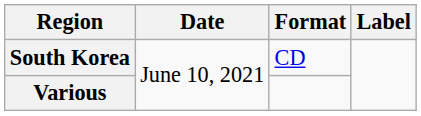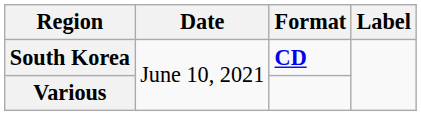South Korea | Format: normal -> bold
